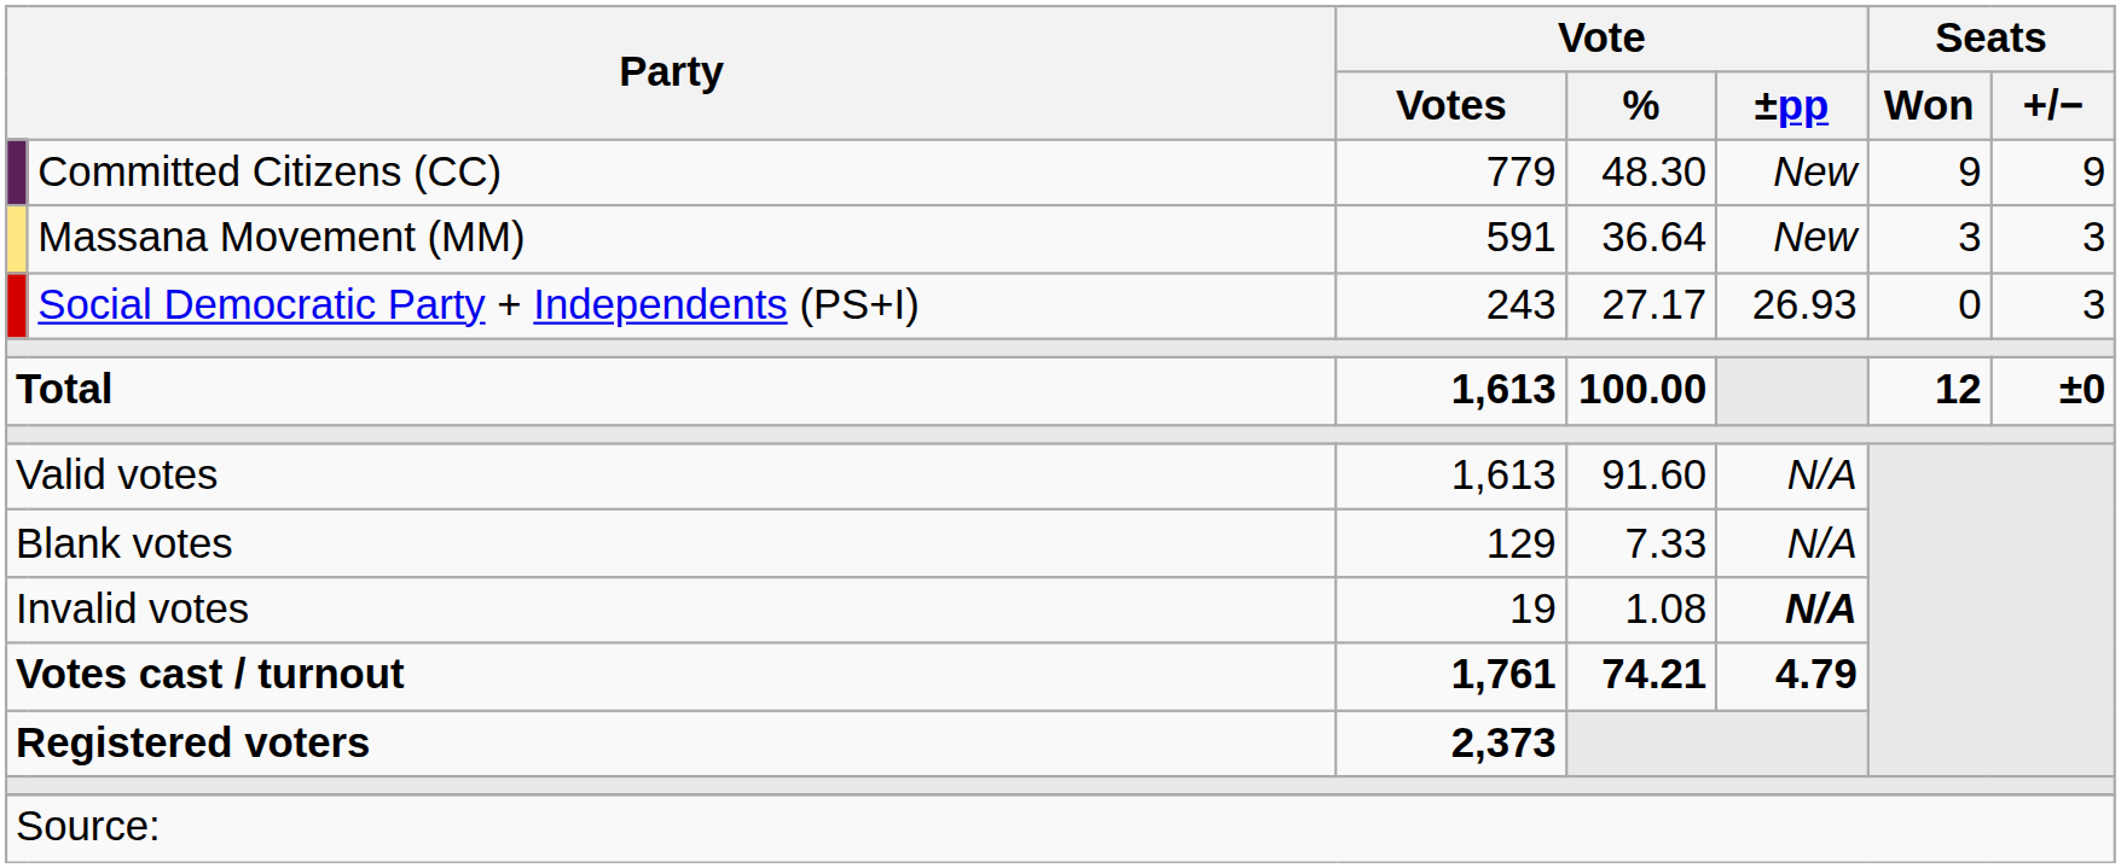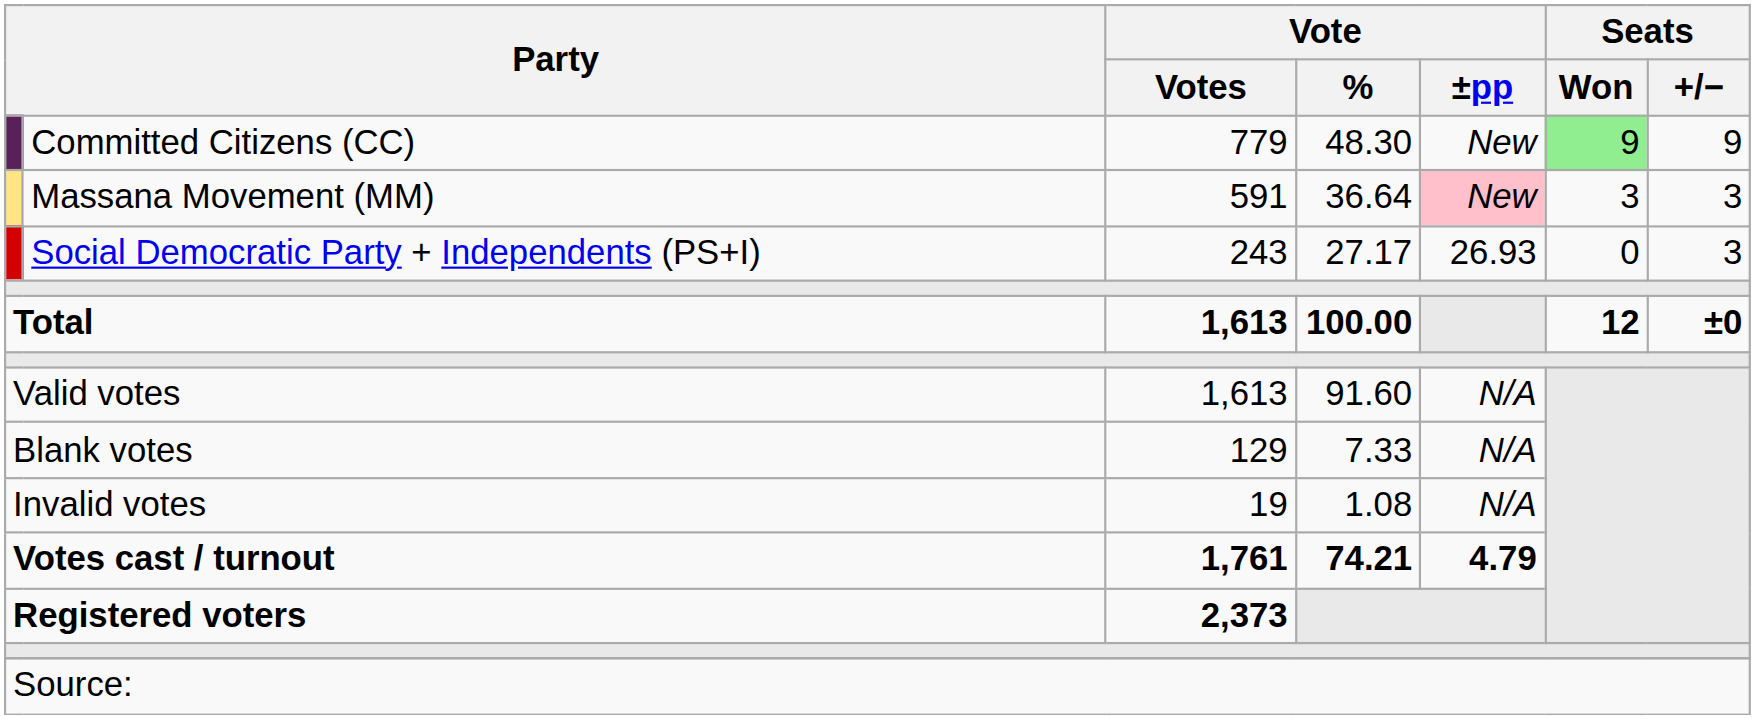Committed Citizens (CC) | Seats / Won: no background -> lightgreen background
Massana Movement (MM) | Vote / ±pp: no background -> pink background
Invalid votes | Vote / ±pp: bold -> normal
